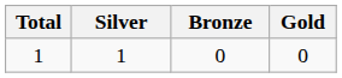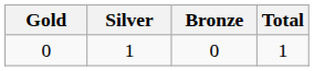columns swapped: Gold <-> Total
